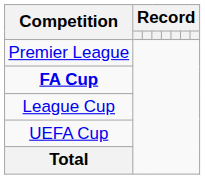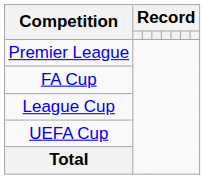FA Cup | Competition: bold -> normal
